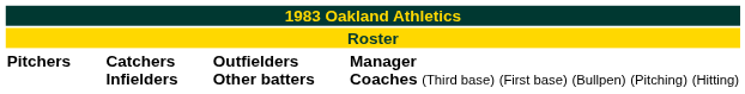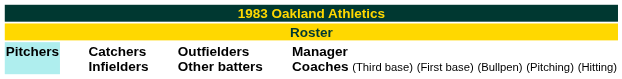Pitchers | column 1: no background -> paleturquoise background
